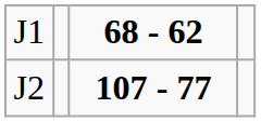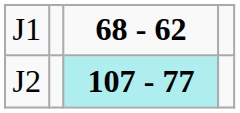J2 | column 3: no background -> paleturquoise background
